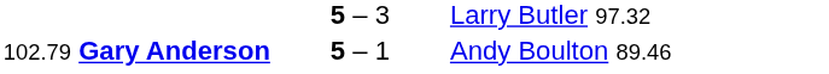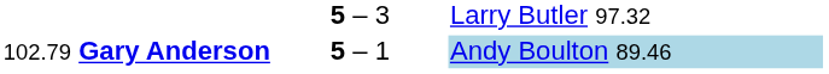102.79 Gary Anderson | column 3: no background -> lightblue background
